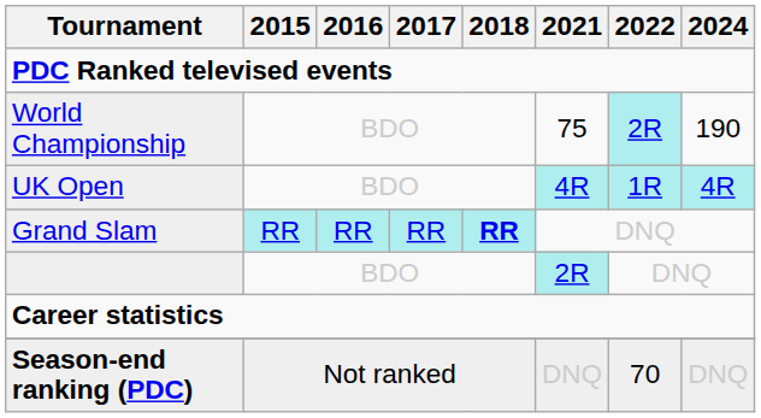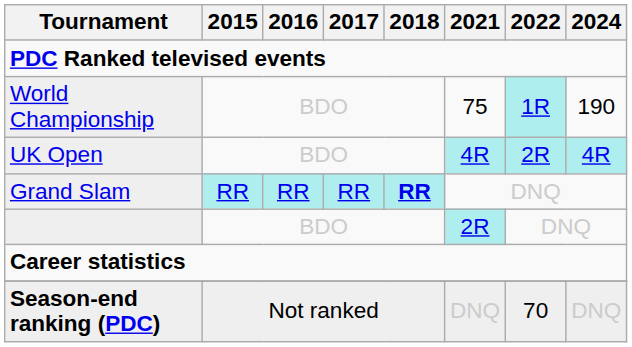World Championship | 2022: 2R -> 1R
UK Open | 2022: 1R -> 2R
